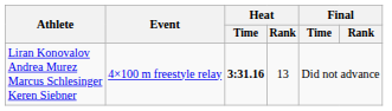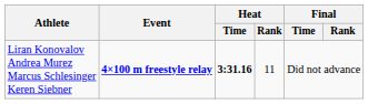row 3 | Event: normal -> bold
row 3 | Heat / Rank: 13 -> 11
